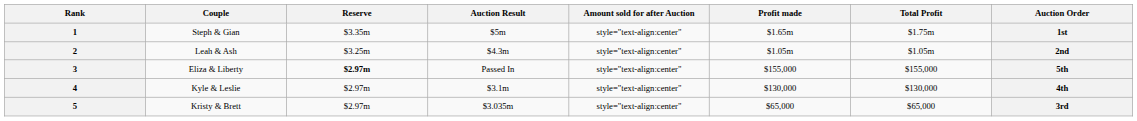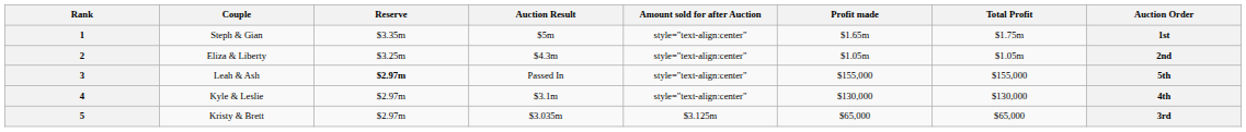2 | Couple: Leah & Ash -> Eliza & Liberty
3 | Couple: Eliza & Liberty -> Leah & Ash
5 | Amount sold for after Auction: style="text-align:center" -> $3.125m
